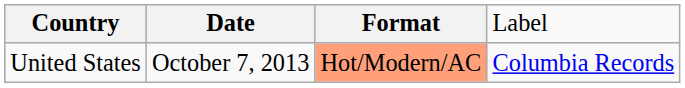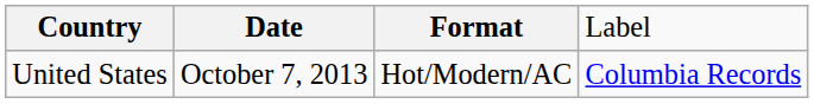United States | column 3: lightsalmon background -> no background
